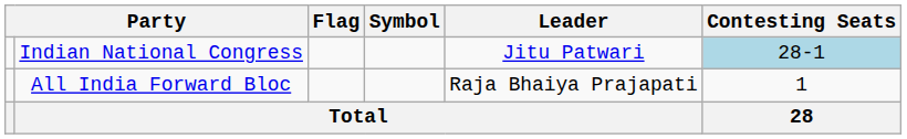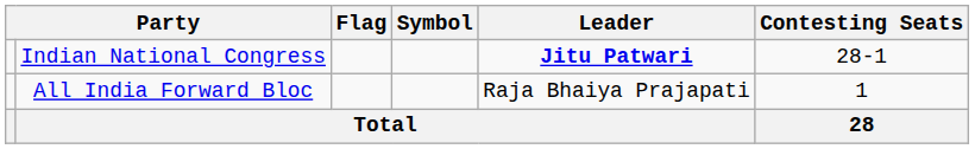Indian National Congress | Leader: normal -> bold
Indian National Congress | Contesting Seats: lightblue background -> no background
